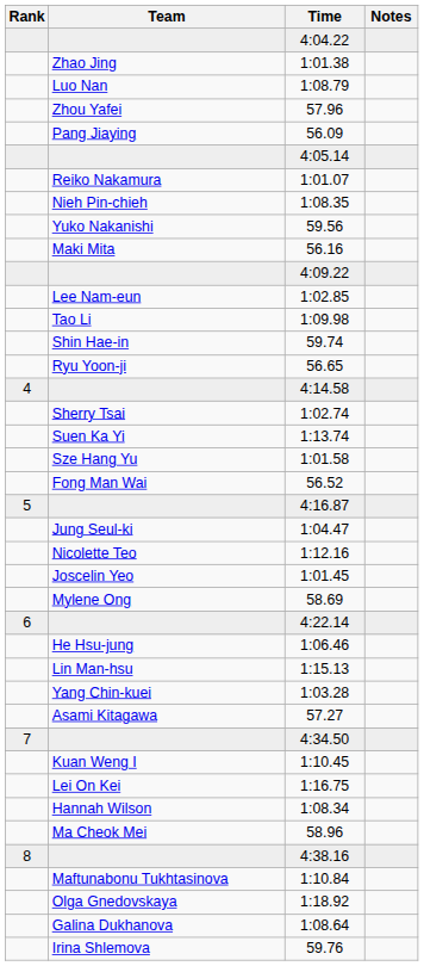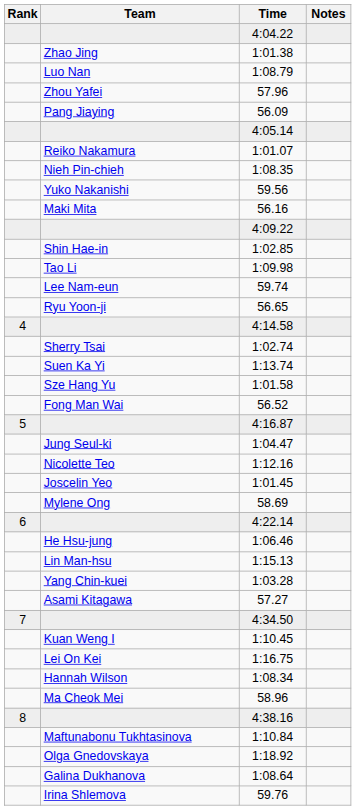1:02.85 | Team: Lee Nam-eun -> Shin Hae-in
59.74 | Team: Shin Hae-in -> Lee Nam-eun
